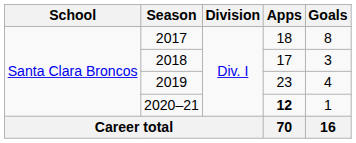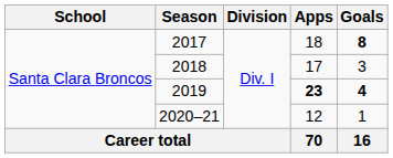2017 | Goals: normal -> bold
2019 | Apps: normal -> bold
2019 | Goals: normal -> bold
2020–21 | Apps: bold -> normal
